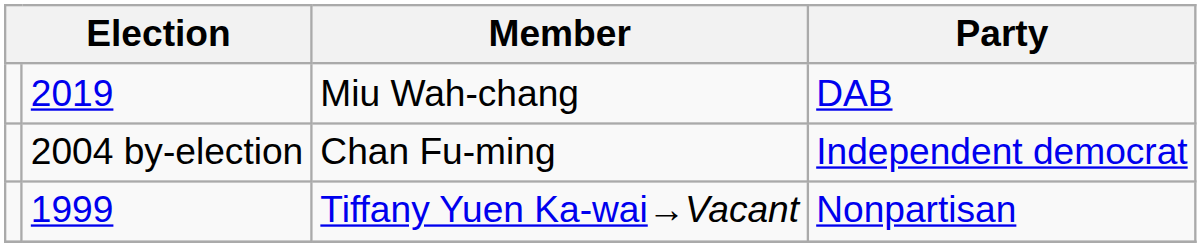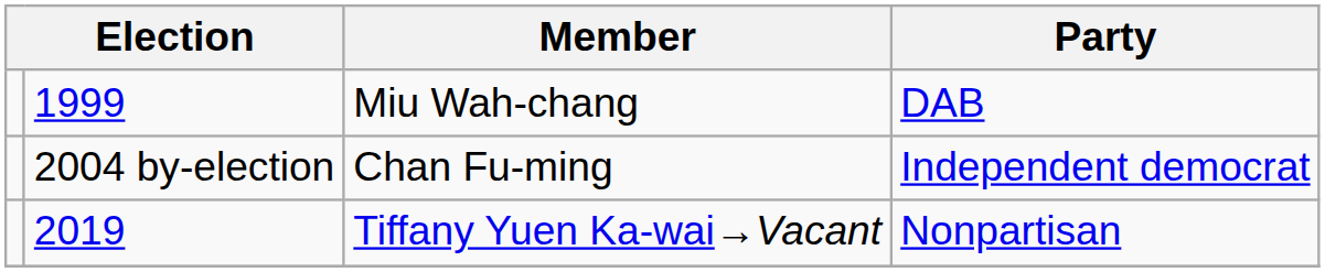Miu Wah-chang | column 2: 2019 -> 1999
Tiffany Yuen Ka-wai→Vacant | column 2: 1999 -> 2019
